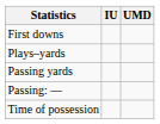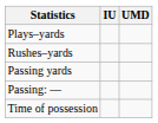- row: First downs
+ row: Rushes–yards
